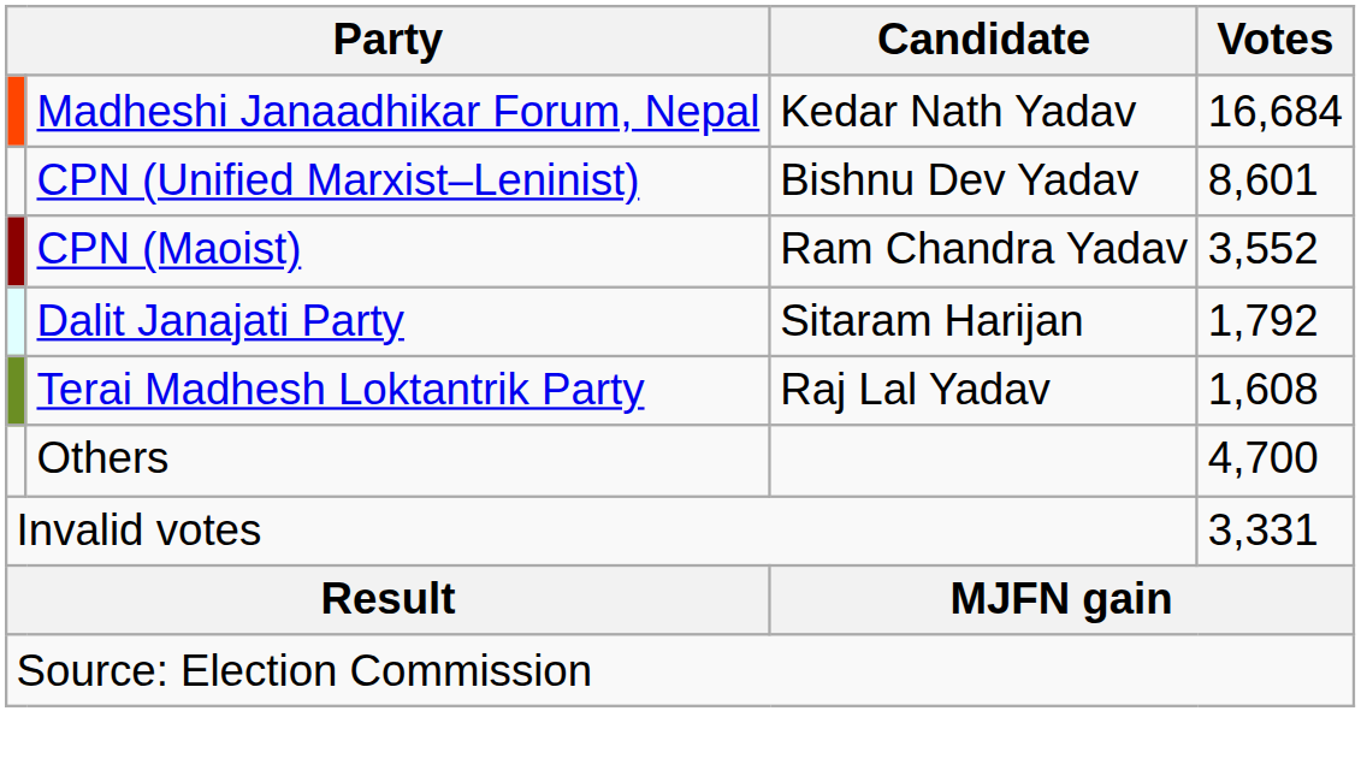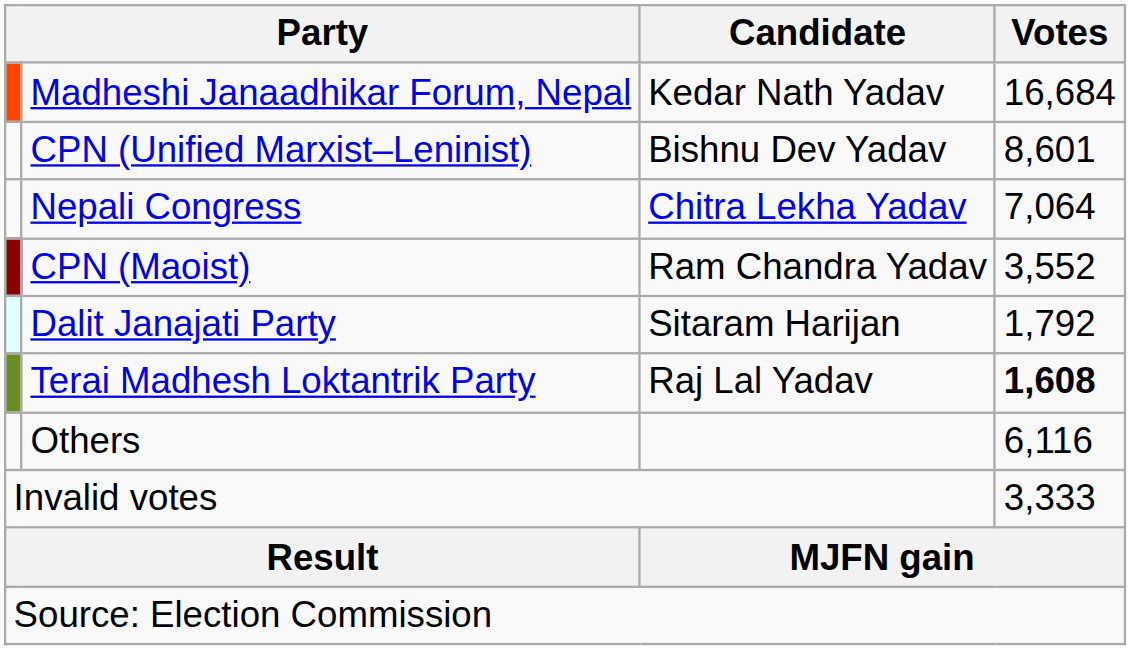+ row: Nepali Congress | Chitra Lekha Yadav | 7,064
Terai Madhesh Loktantrik Party | Votes: normal -> bold
Others | Votes: 4,700 -> 6,116
Invalid votes | Votes: 3,331 -> 3,333
